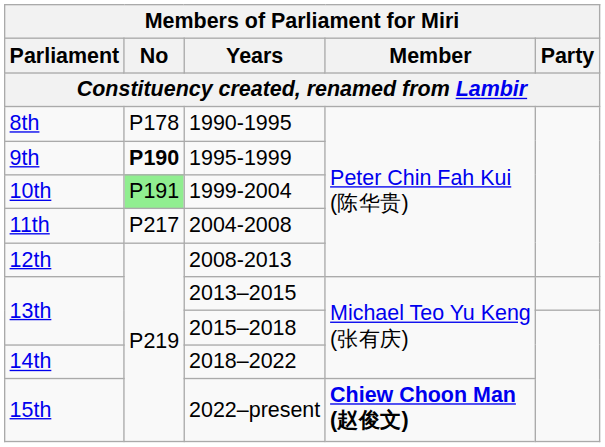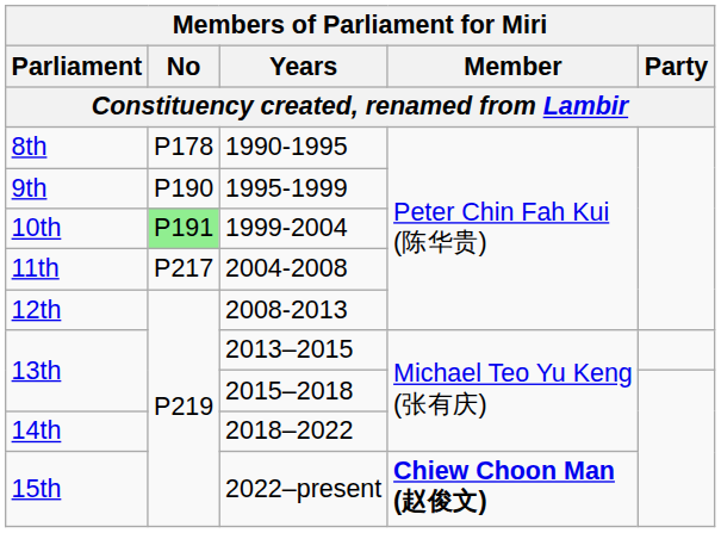1995-1999 | No: bold -> normal
